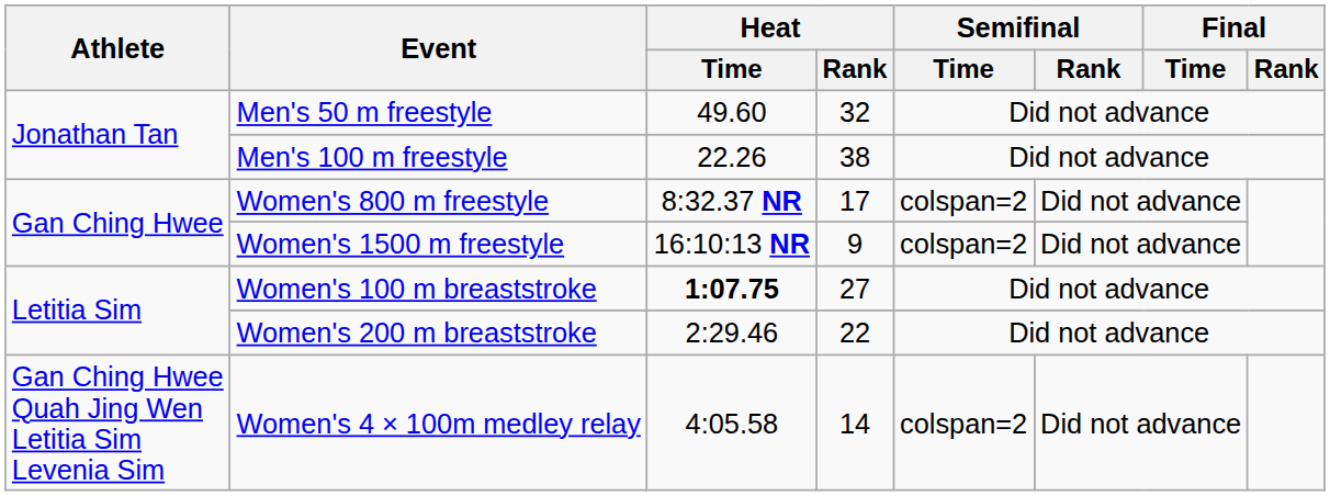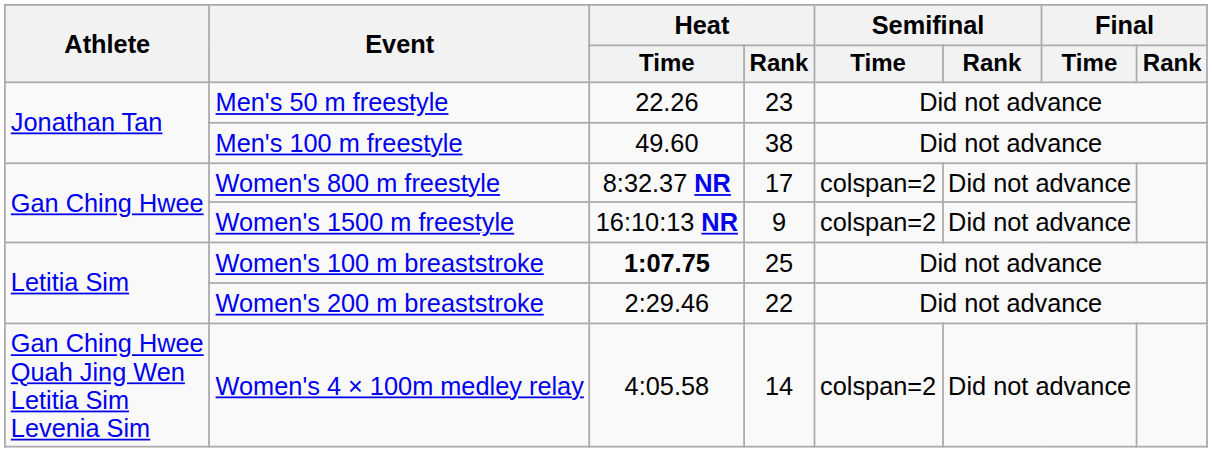Men's 50 m freestyle | Heat / Time: 49.60 -> 22.26
Men's 50 m freestyle | Heat / Rank: 32 -> 23
Men's 100 m freestyle | Heat / Time: 22.26 -> 49.60
Women's 100 m breaststroke | Heat / Rank: 27 -> 25
